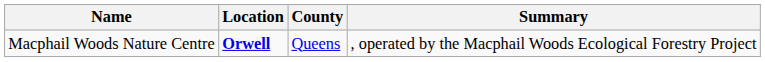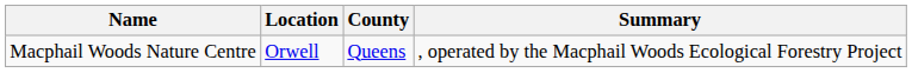Macphail Woods Nature Centre | Location: bold -> normal
